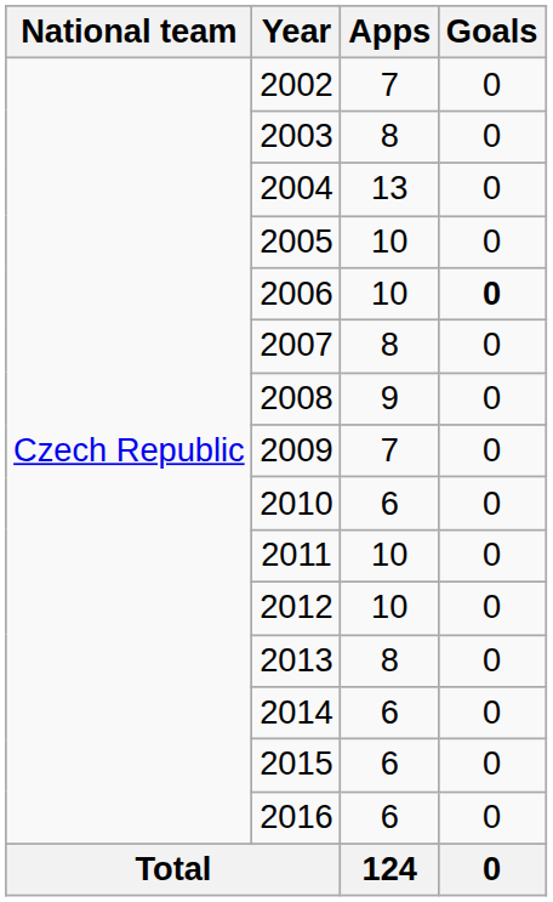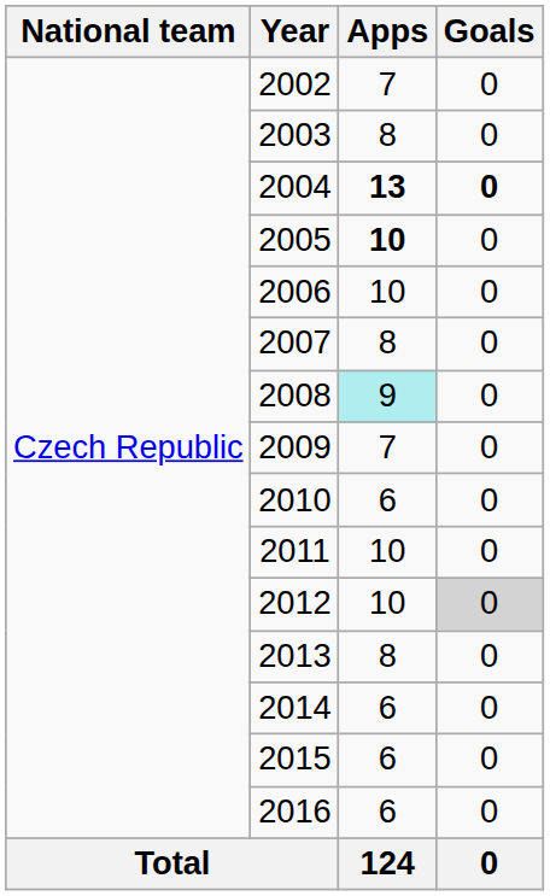2004 | Apps: normal -> bold
2004 | Goals: normal -> bold
2005 | Apps: normal -> bold
2006 | Goals: bold -> normal
2008 | Apps: no background -> paleturquoise background
2012 | Goals: no background -> lightgrey background
